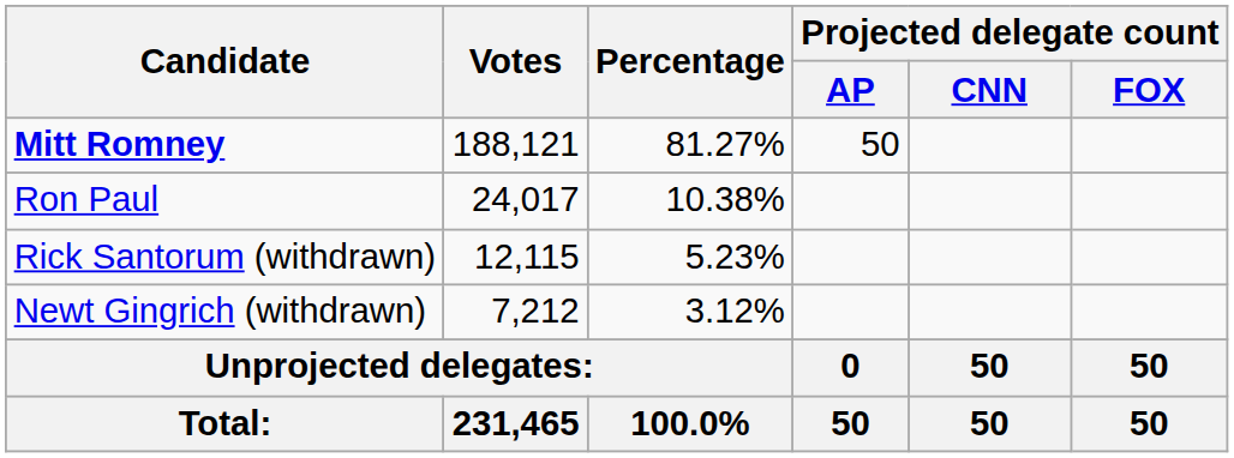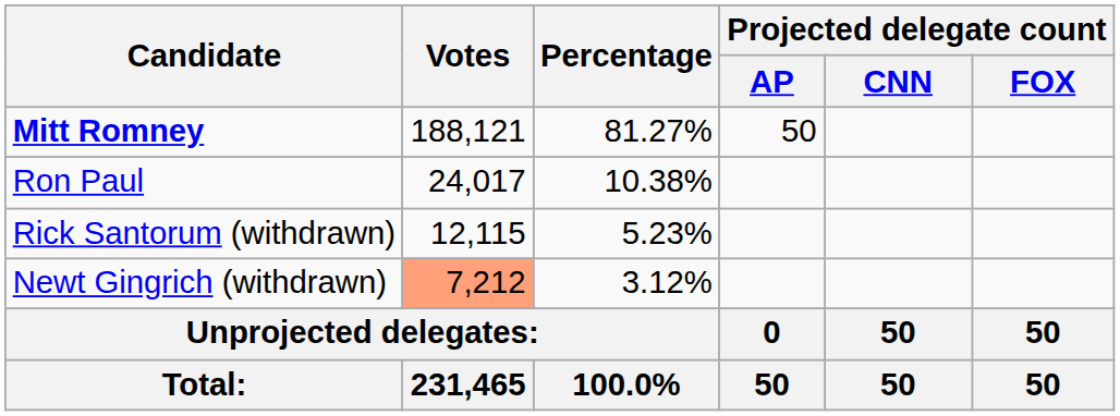Newt Gingrich (withdrawn) | Votes: no background -> lightsalmon background
